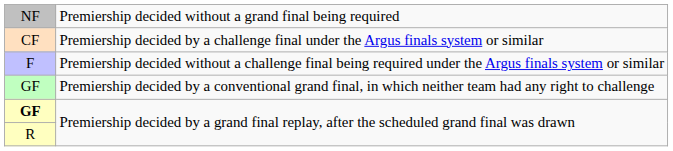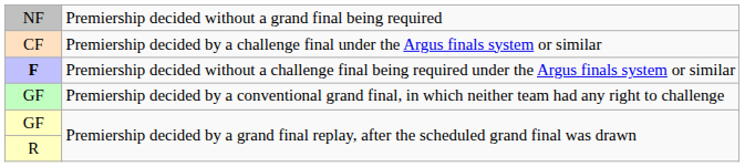row 3 | column 1: normal -> bold
row 5 | column 1: bold -> normal
